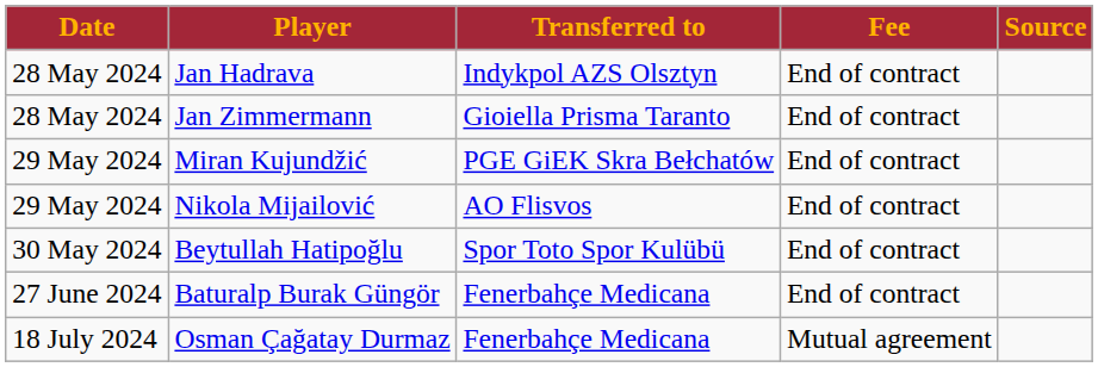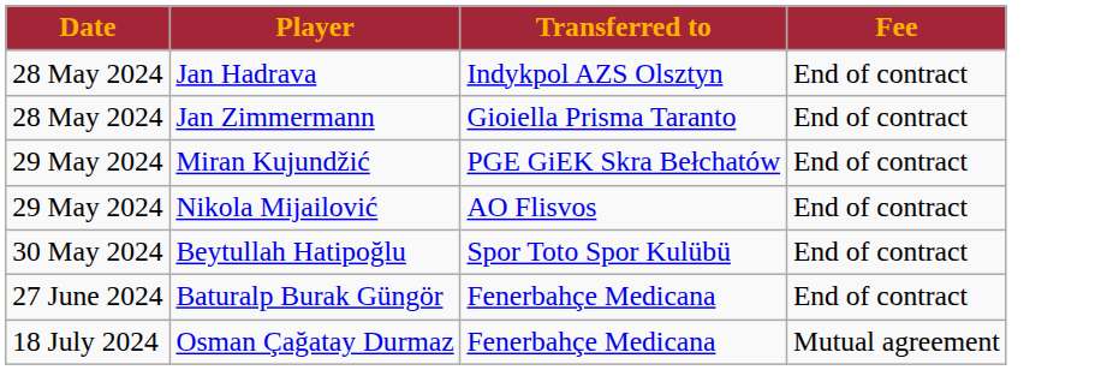- column: Source
